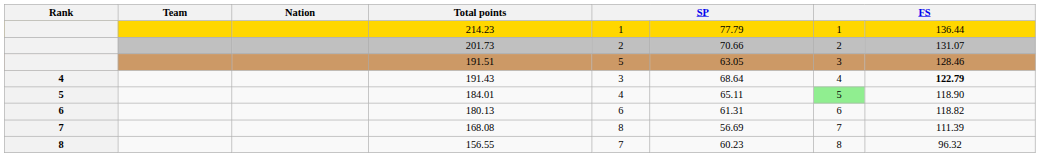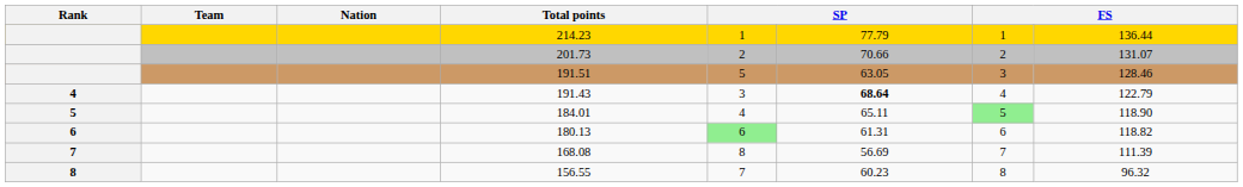191.43 | column 6: normal -> bold
191.43 | column 8: bold -> normal
180.13 | column 5: no background -> lightgreen background
